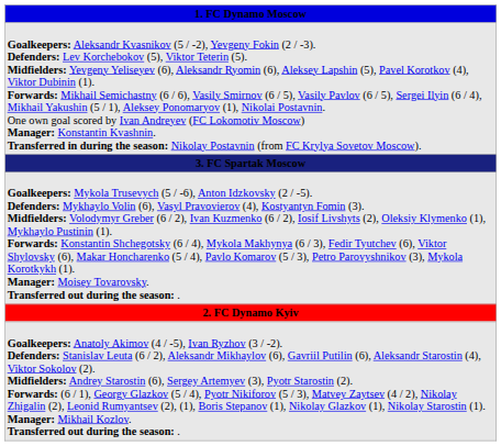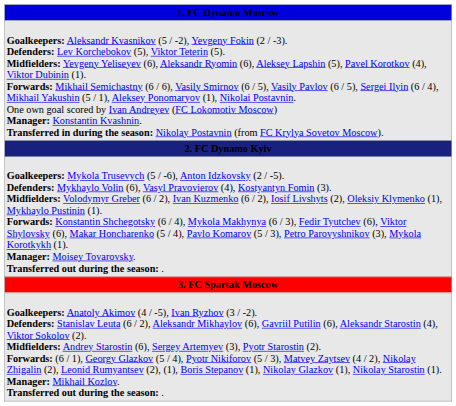row 3 | column 1: 3. FC Spartak Moscow -> 2. FC Dynamo Kyiv
row 5 | column 1: 2. FC Dynamo Kyiv -> 3. FC Spartak Moscow
